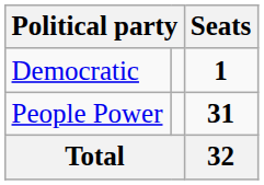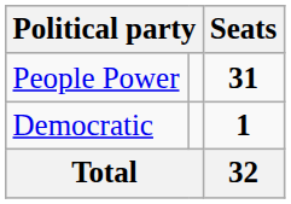rows swapped: People Power <-> Democratic
